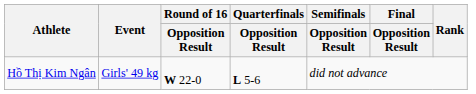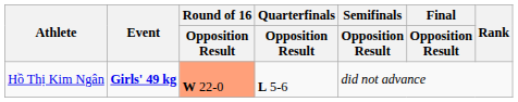Hồ Thị Kim Ngân | Event: normal -> bold
Hồ Thị Kim Ngân | Round of 16 / Opposition Result: no background -> lightsalmon background
